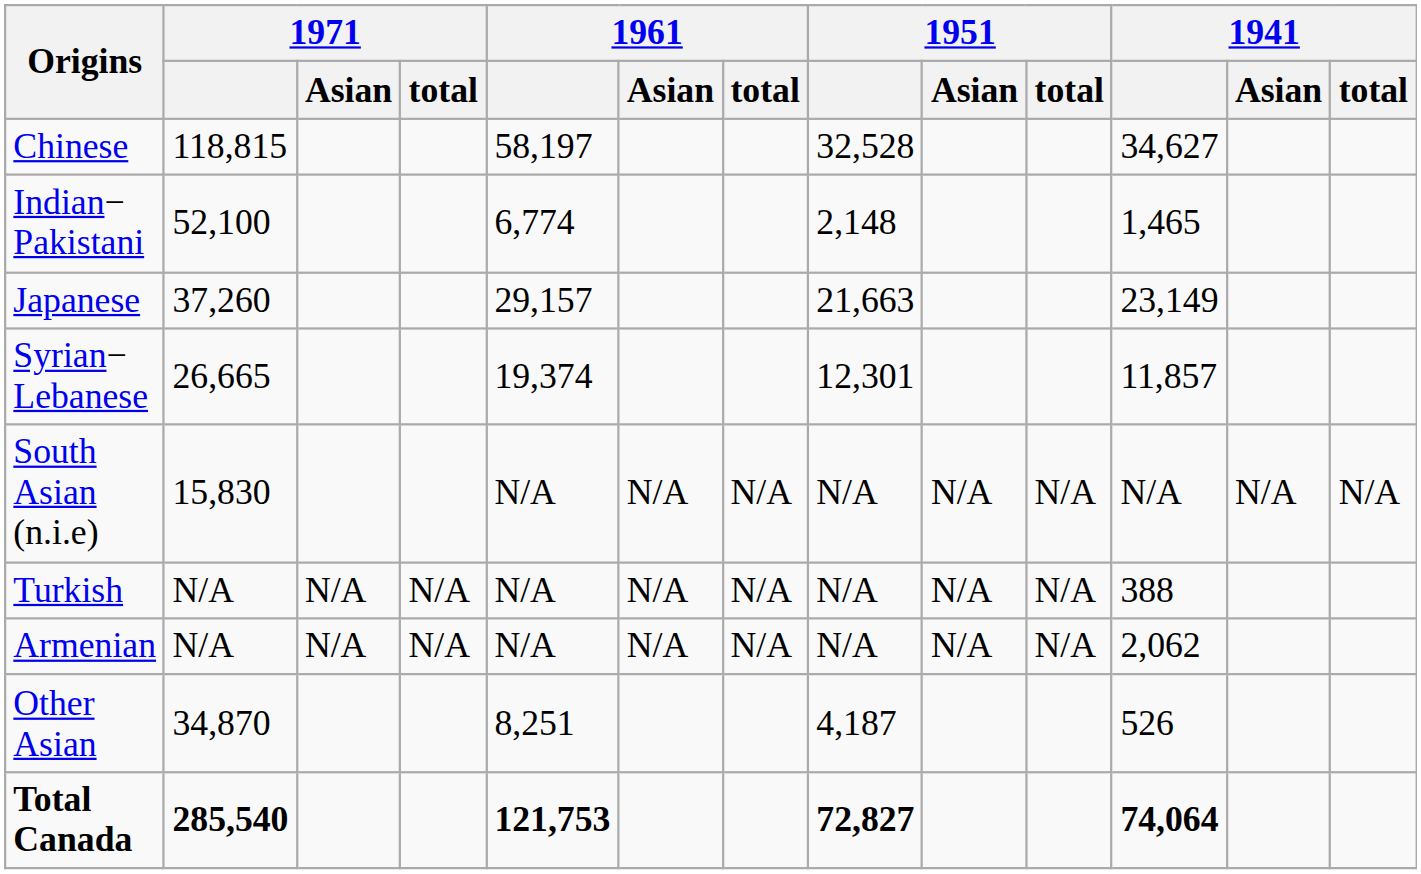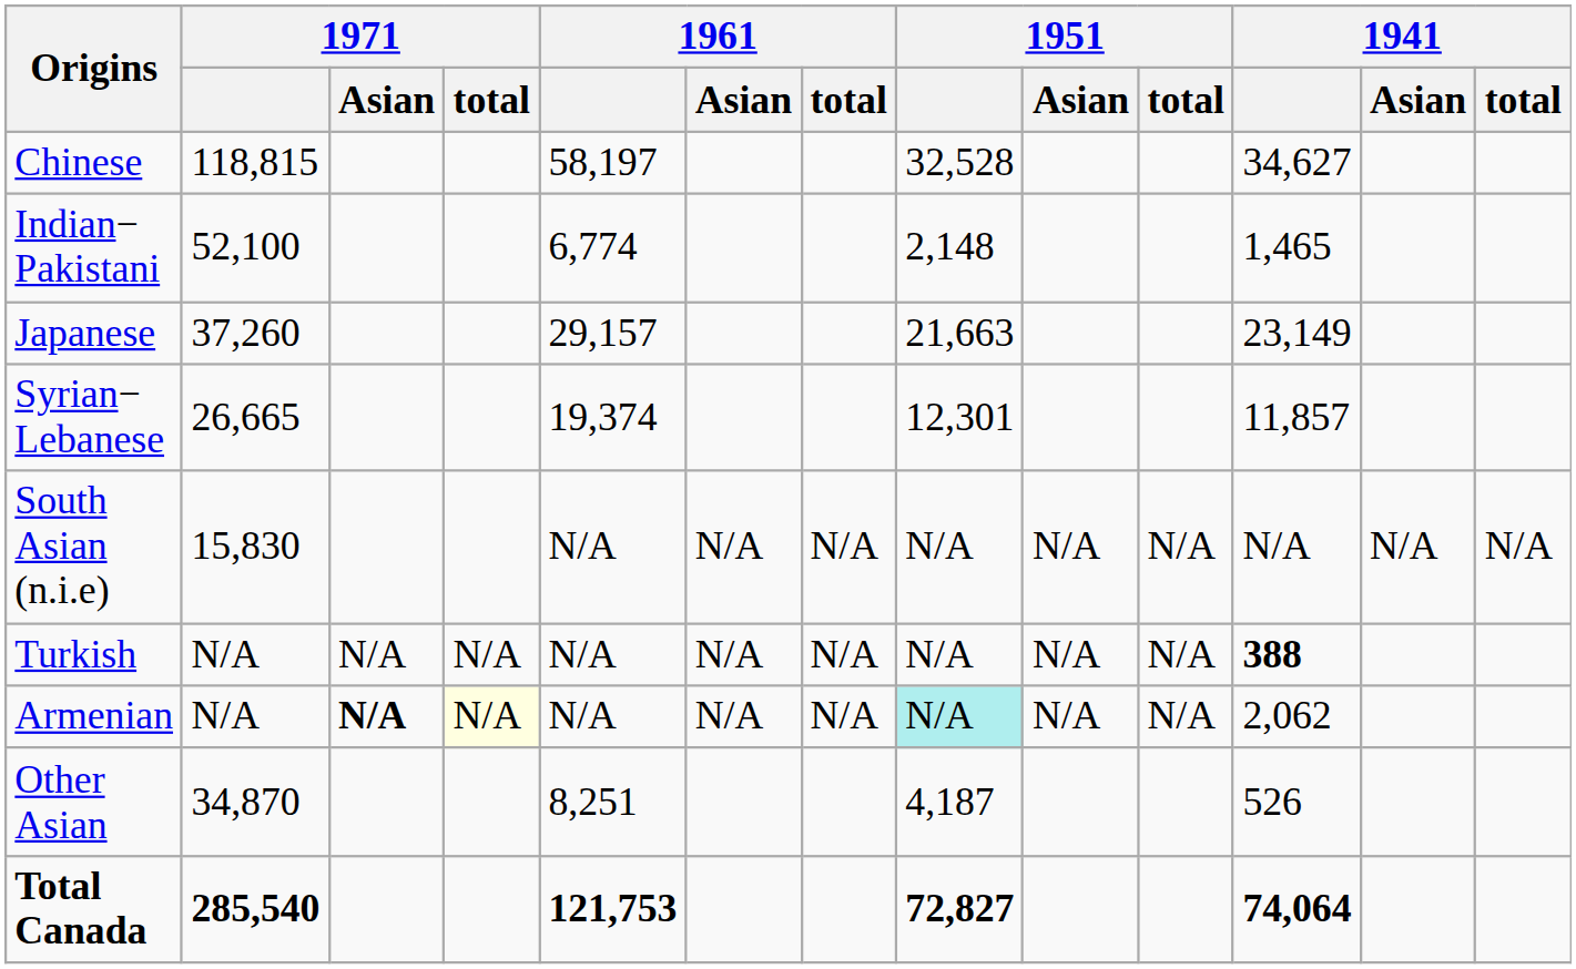Turkish | 1941: normal -> bold
Armenian | 1971 / Asian: normal -> bold
Armenian | 1971 / total: no background -> lightyellow background
Armenian | 1951: no background -> paleturquoise background
